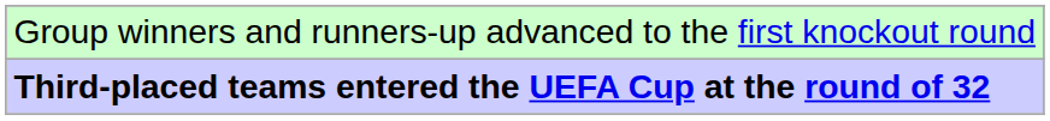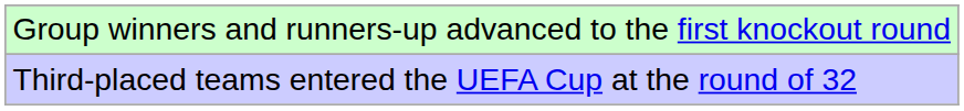row 2 | column 1: bold -> normal
